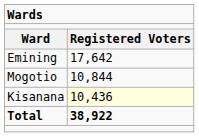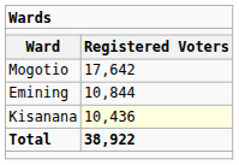row 4 | column 1: Emining -> Mogotio
row 5 | column 1: Mogotio -> Emining
